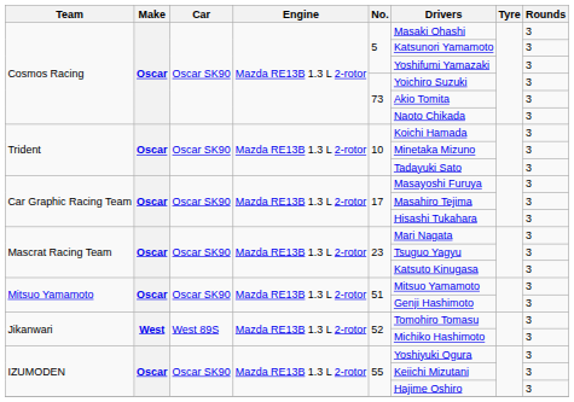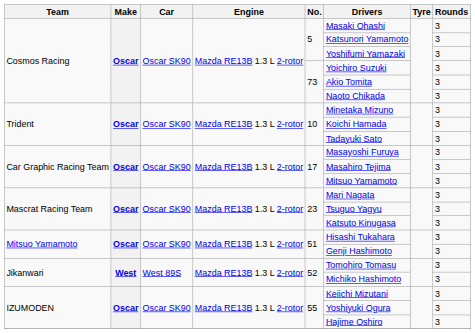row 8 | Drivers: Koichi Hamada -> Minetaka Mizuno
row 9 | Drivers: Minetaka Mizuno -> Koichi Hamada
row 13 | Drivers: Hisashi Tukahara -> Mitsuo Yamamoto
row 17 | Drivers: Mitsuo Yamamoto -> Hisashi Tukahara
row 21 | Drivers: Yoshiyuki Ogura -> Keiichi Mizutani
row 22 | Drivers: Keiichi Mizutani -> Yoshiyuki Ogura
